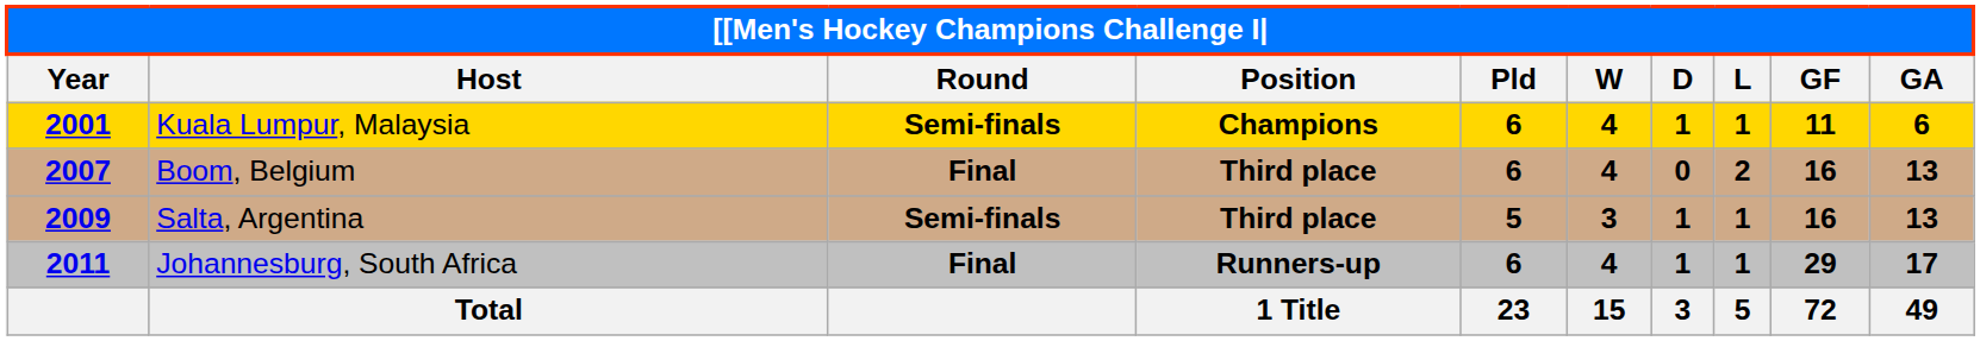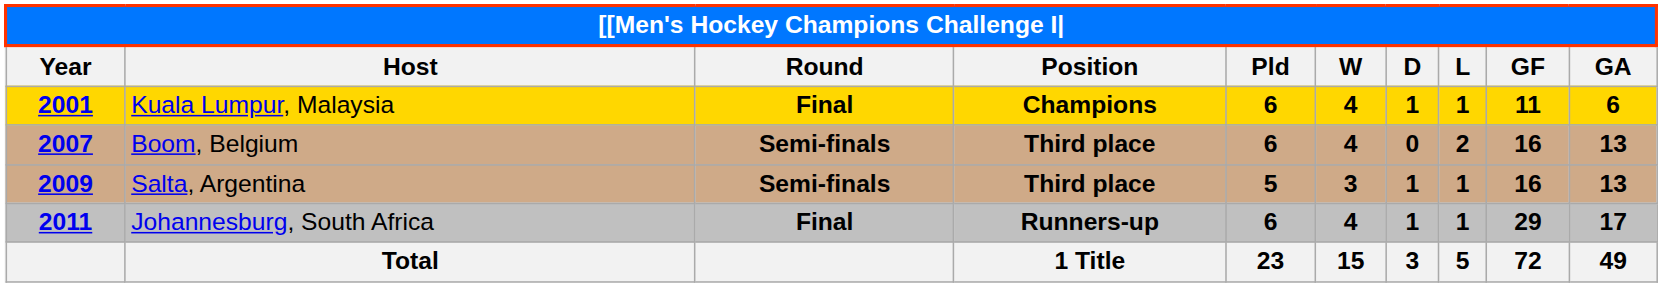Kuala Lumpur, Malaysia | Round: Semi-finals -> Final
Boom, Belgium | Round: Final -> Semi-finals
